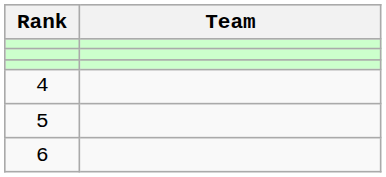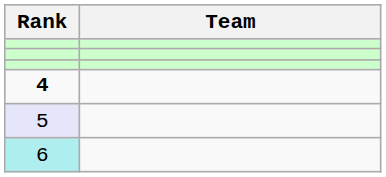row 5 | Rank: normal -> bold
row 6 | Rank: no background -> lavender background
row 7 | Rank: no background -> paleturquoise background
